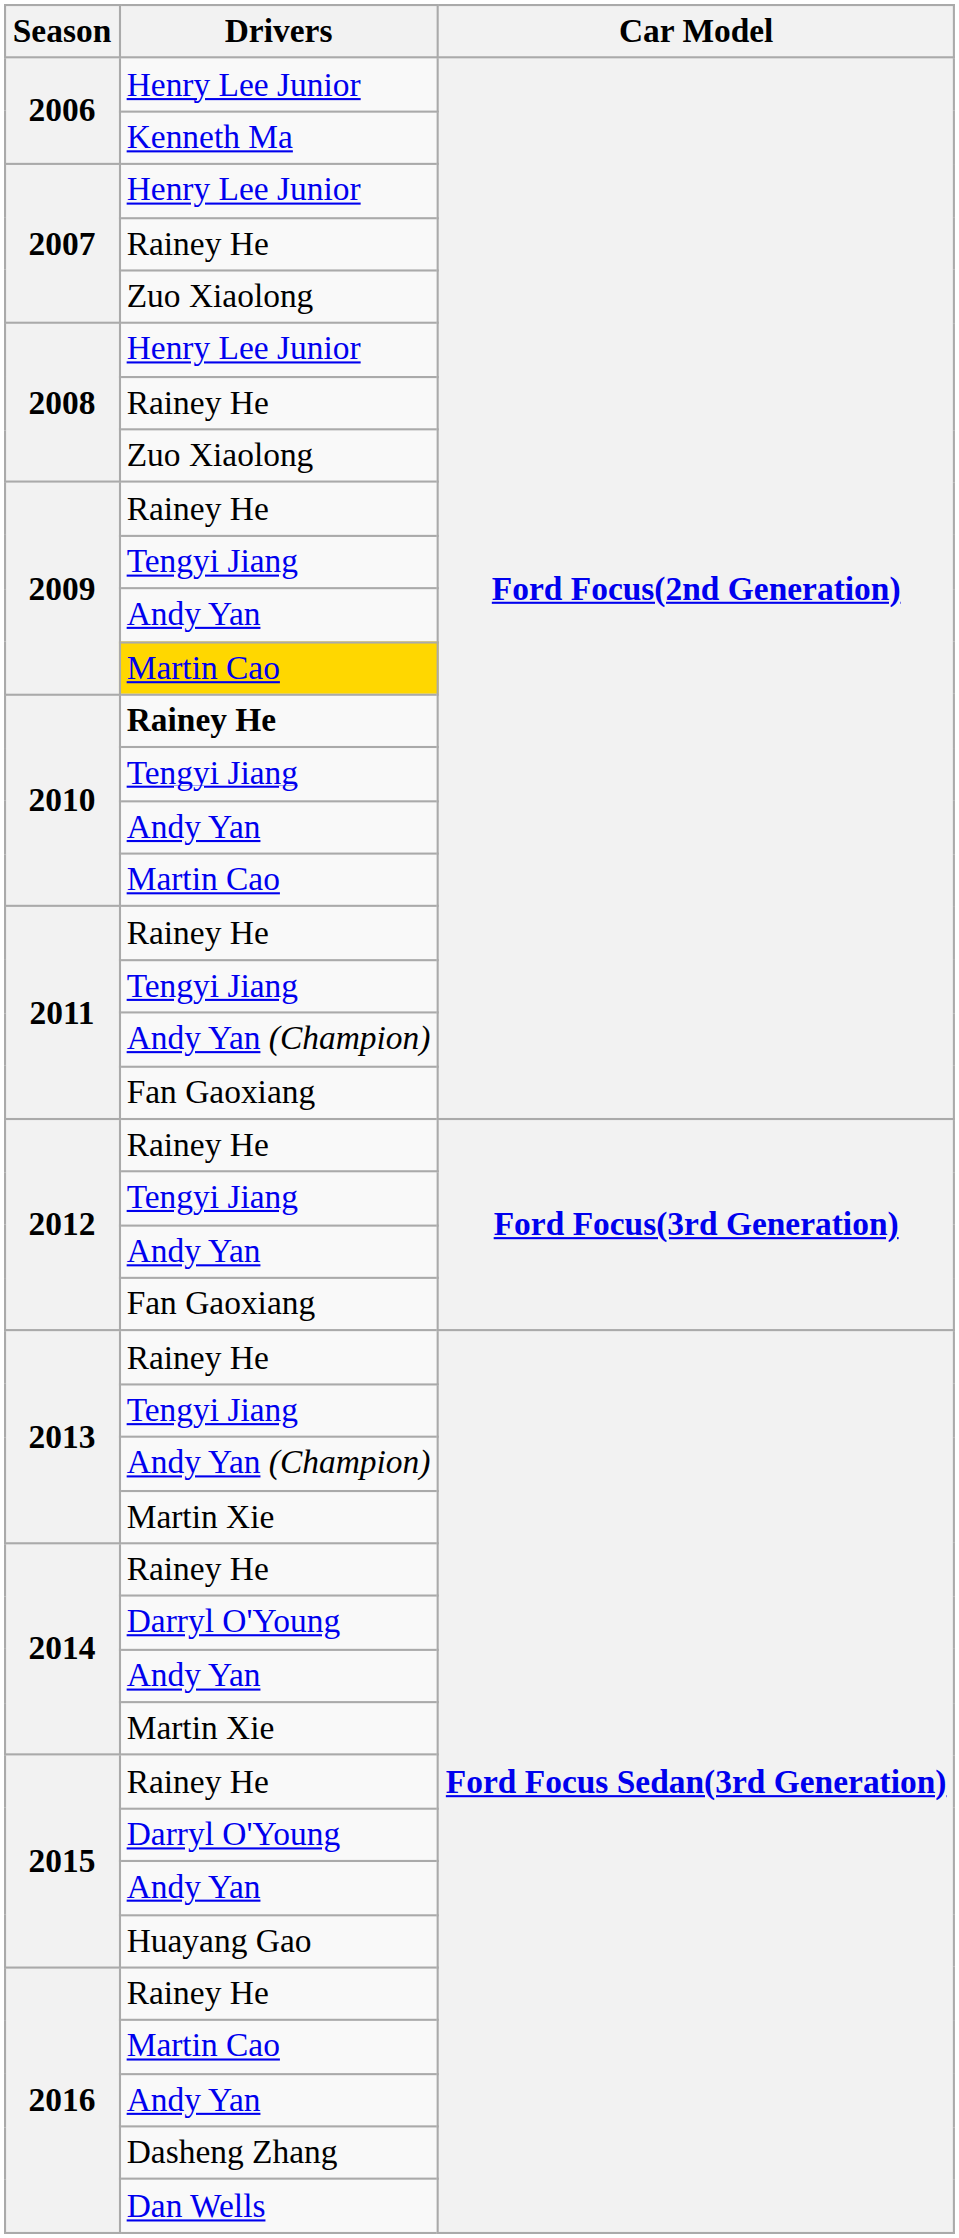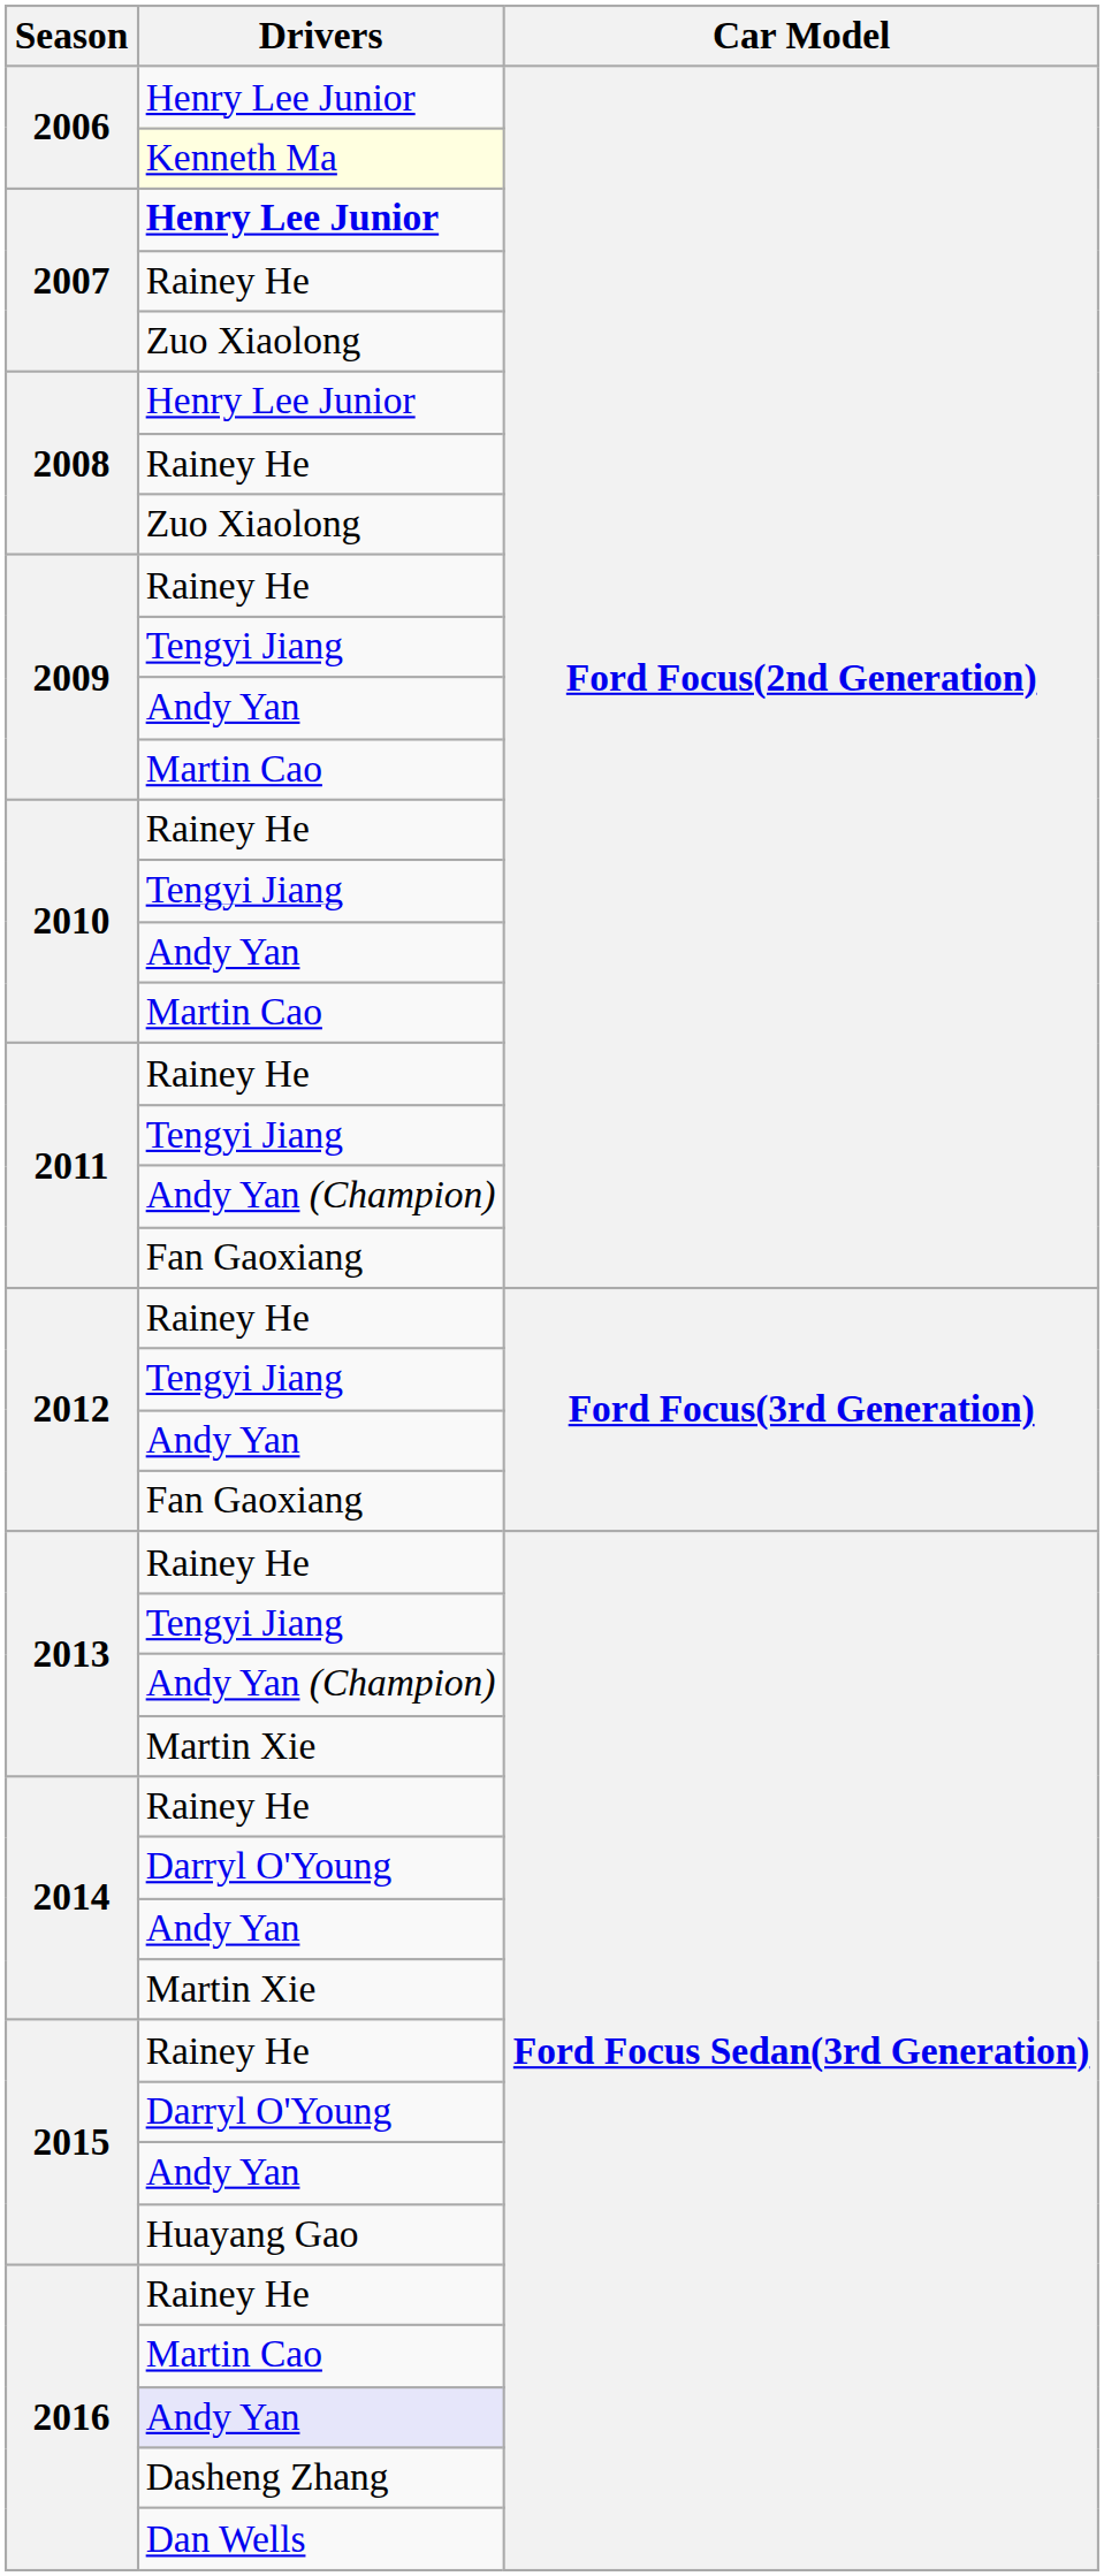Kenneth Ma | Drivers: no background -> lightyellow background
2007 / Henry Lee Junior | Drivers: normal -> bold
2009 / Martin Cao | Drivers: gold background -> no background
2010 / Rainey He | Drivers: bold -> normal
2016 / Andy Yan | Drivers: no background -> lavender background
